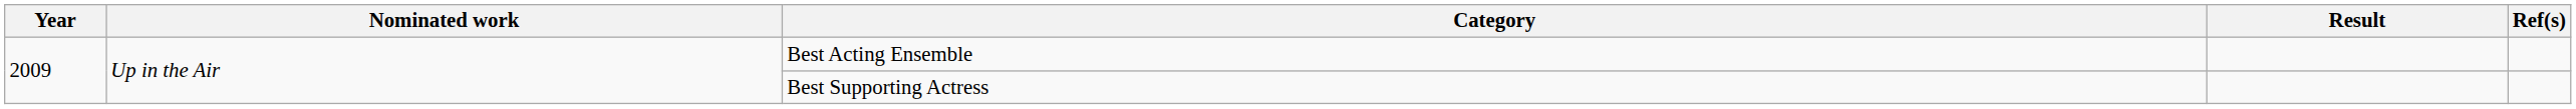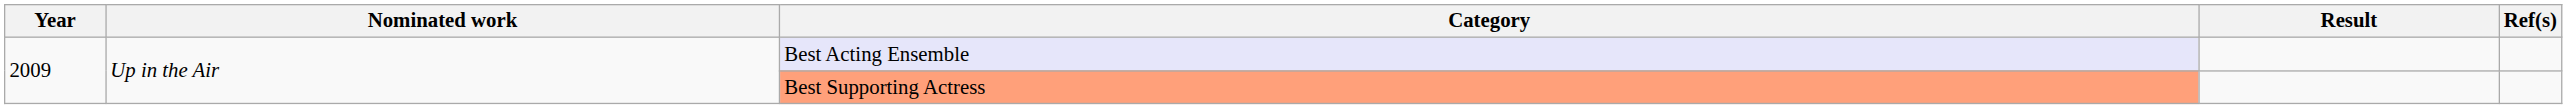Best Acting Ensemble | Category: no background -> lavender background
Best Supporting Actress | Category: no background -> lightsalmon background
